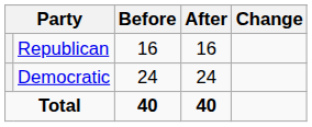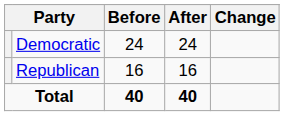rows swapped: Democratic <-> Republican
